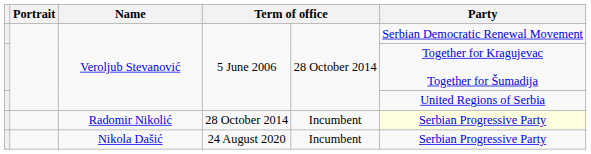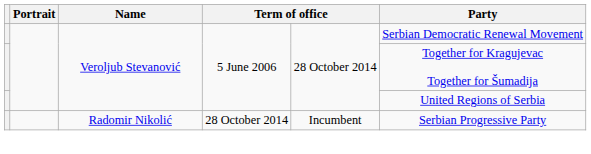Radomir Nikolić | Party: lightyellow background -> no background
- row: Nikola Dašić | 24 August 2020 | Incumbent | Serbian Progressive Party
